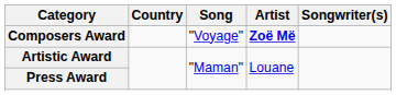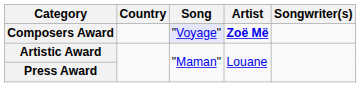Composers Award | Song: no background -> lavender background
